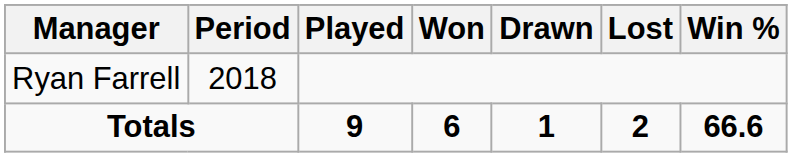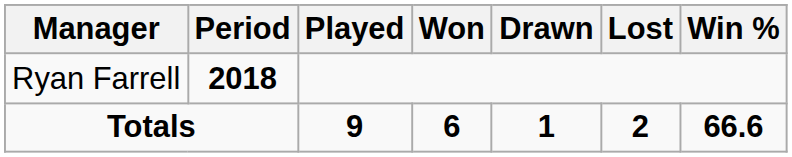Ryan Farrell | Period: normal -> bold
